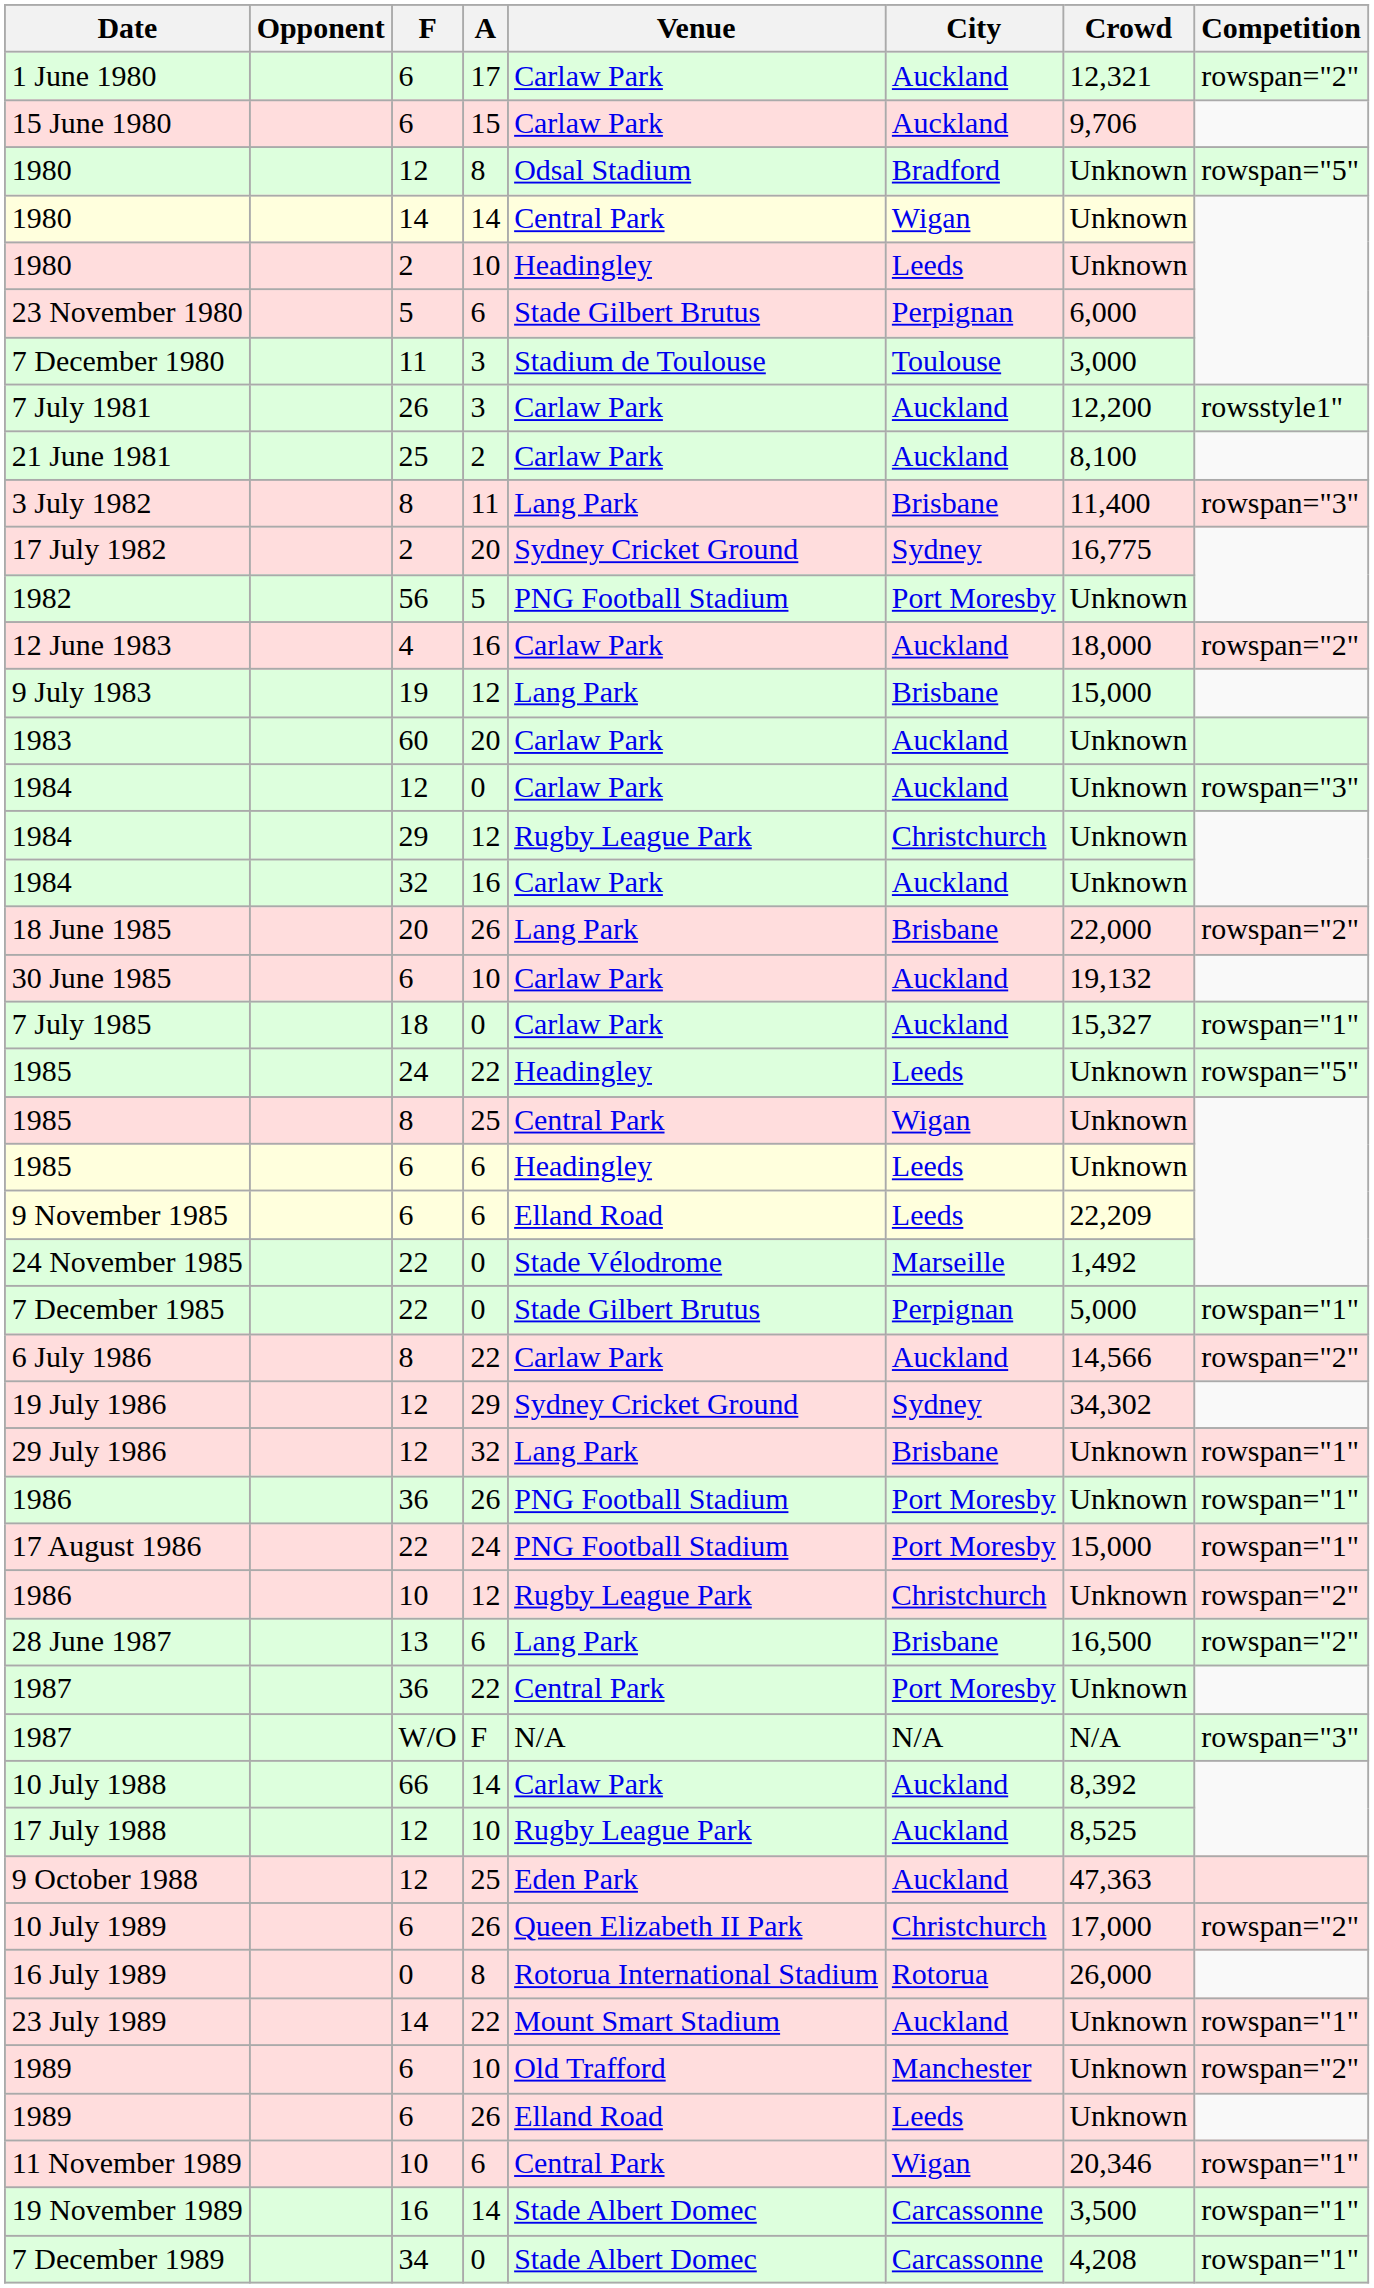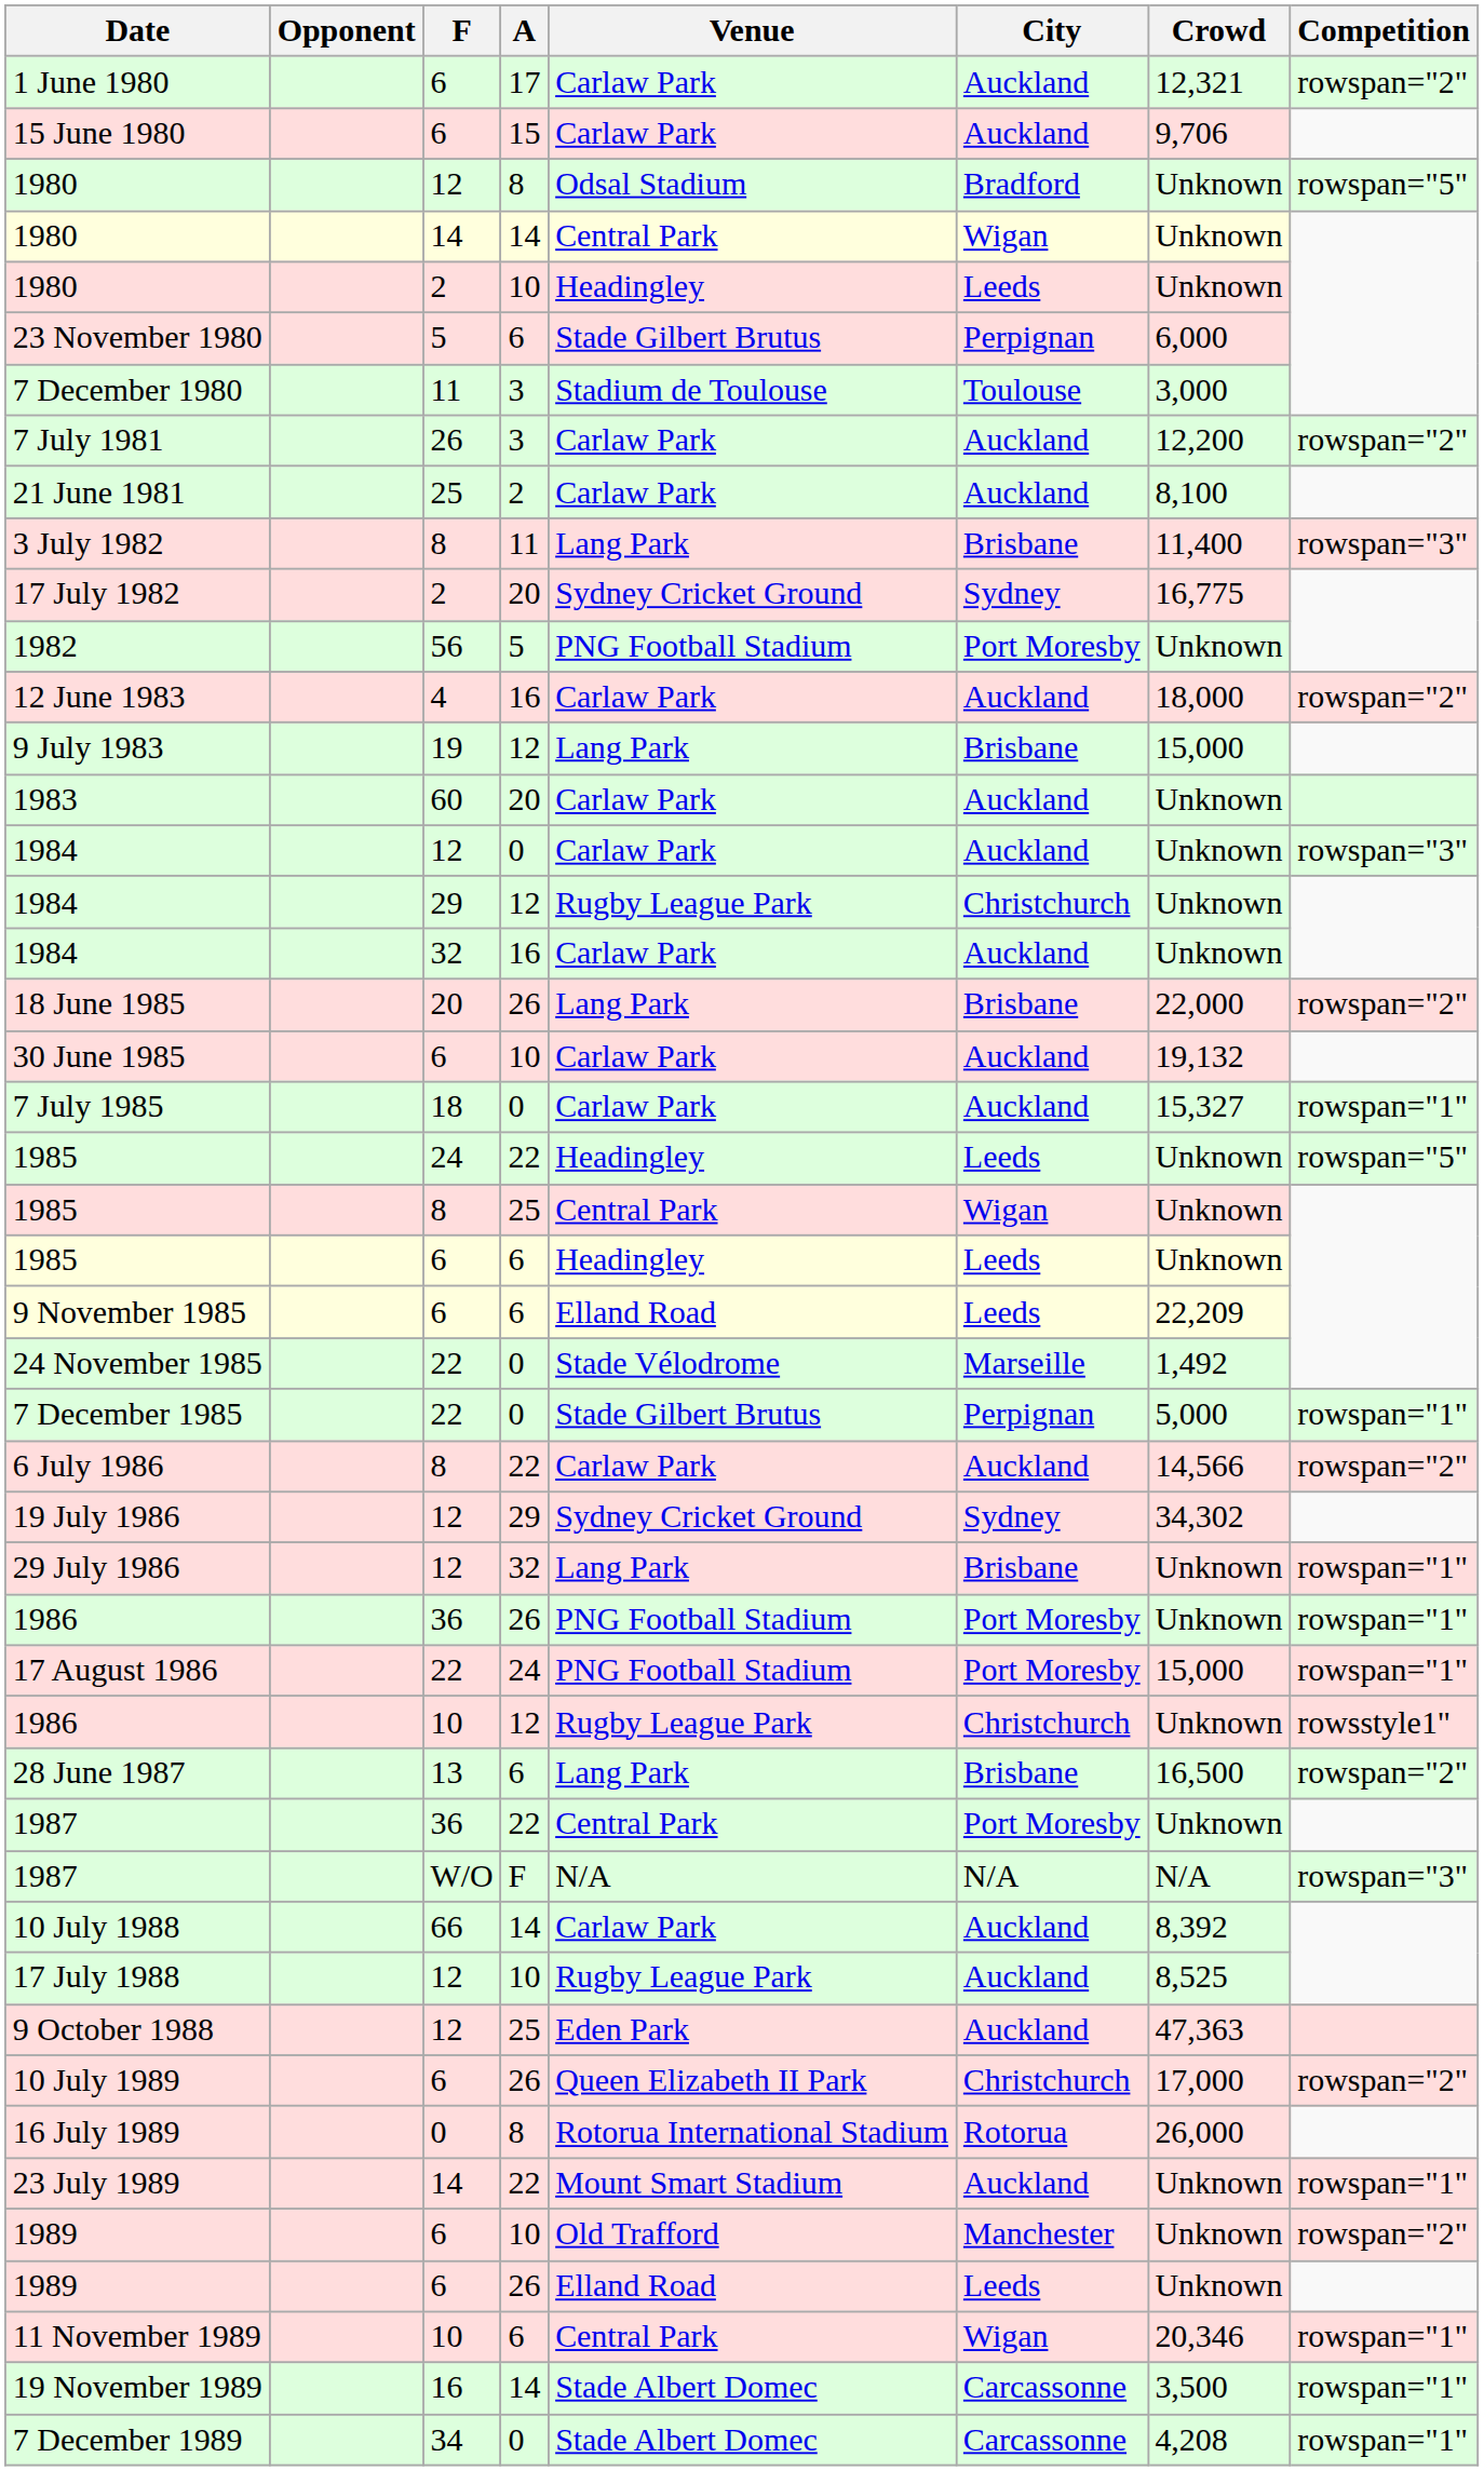7 July 1981 | Competition: rowsstyle1" -> rowspan="2"
1986 / 12 | Competition: rowspan="2" -> rowsstyle1"
